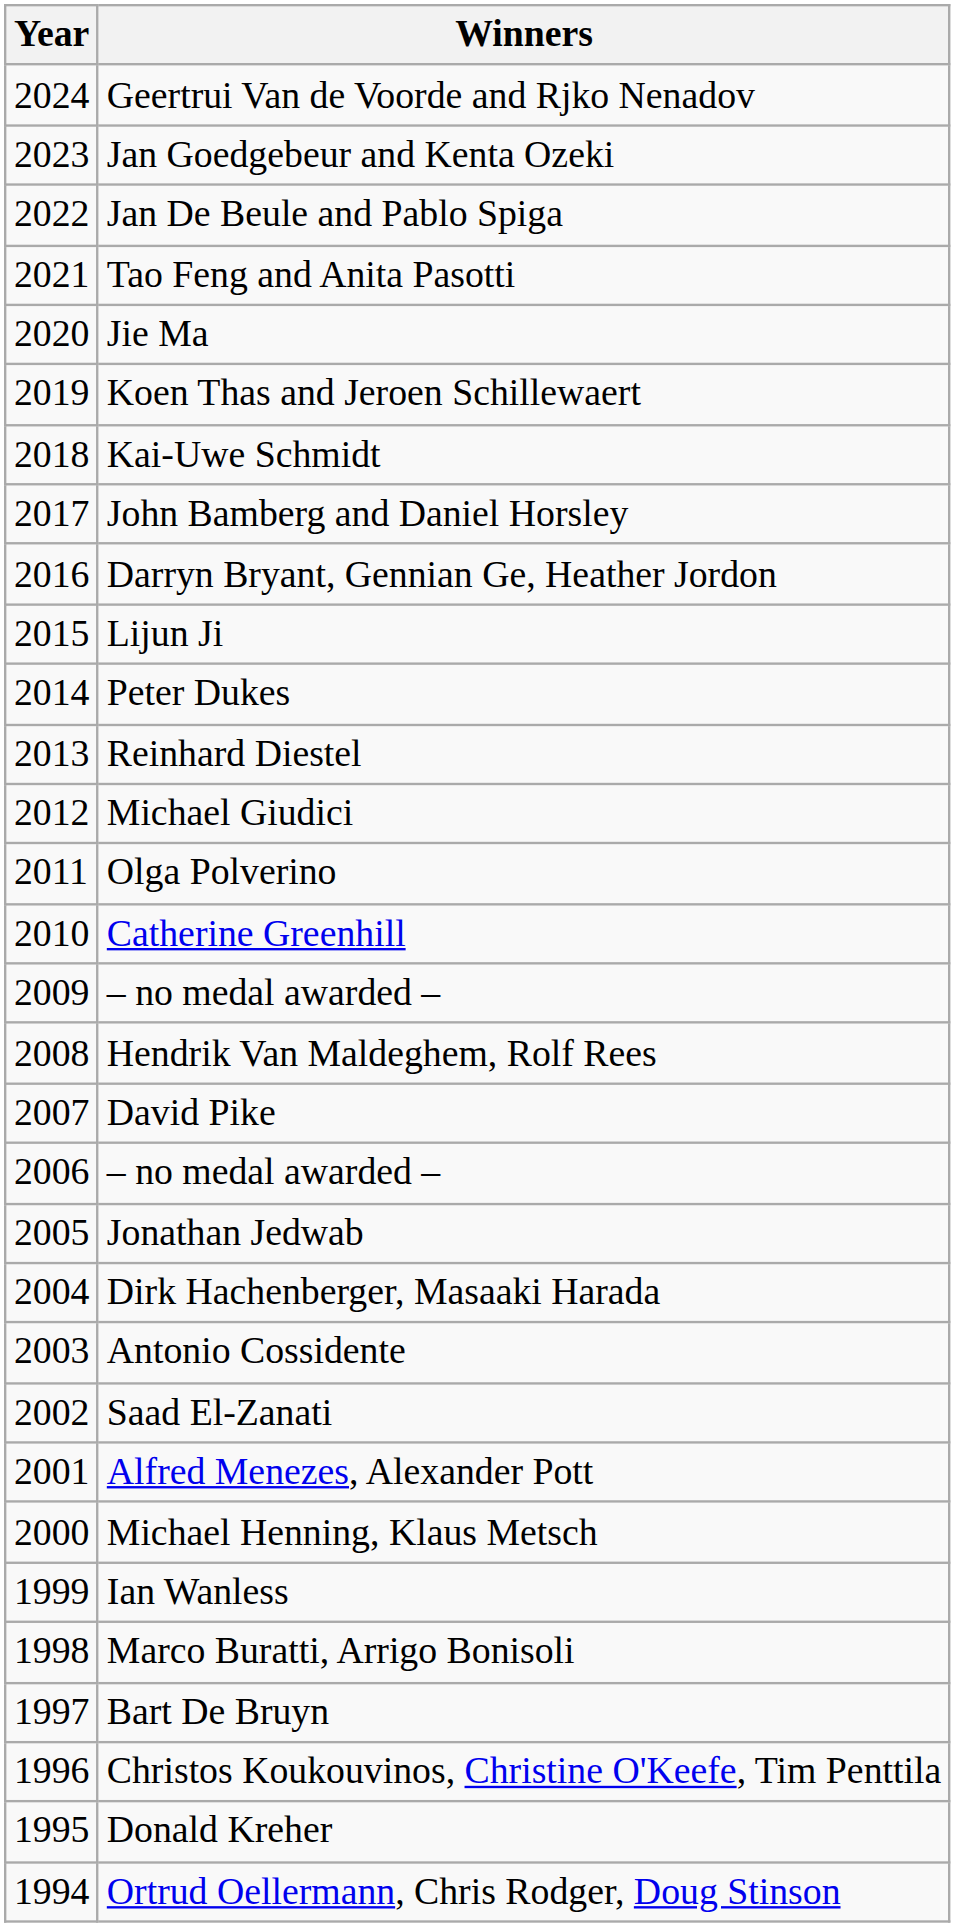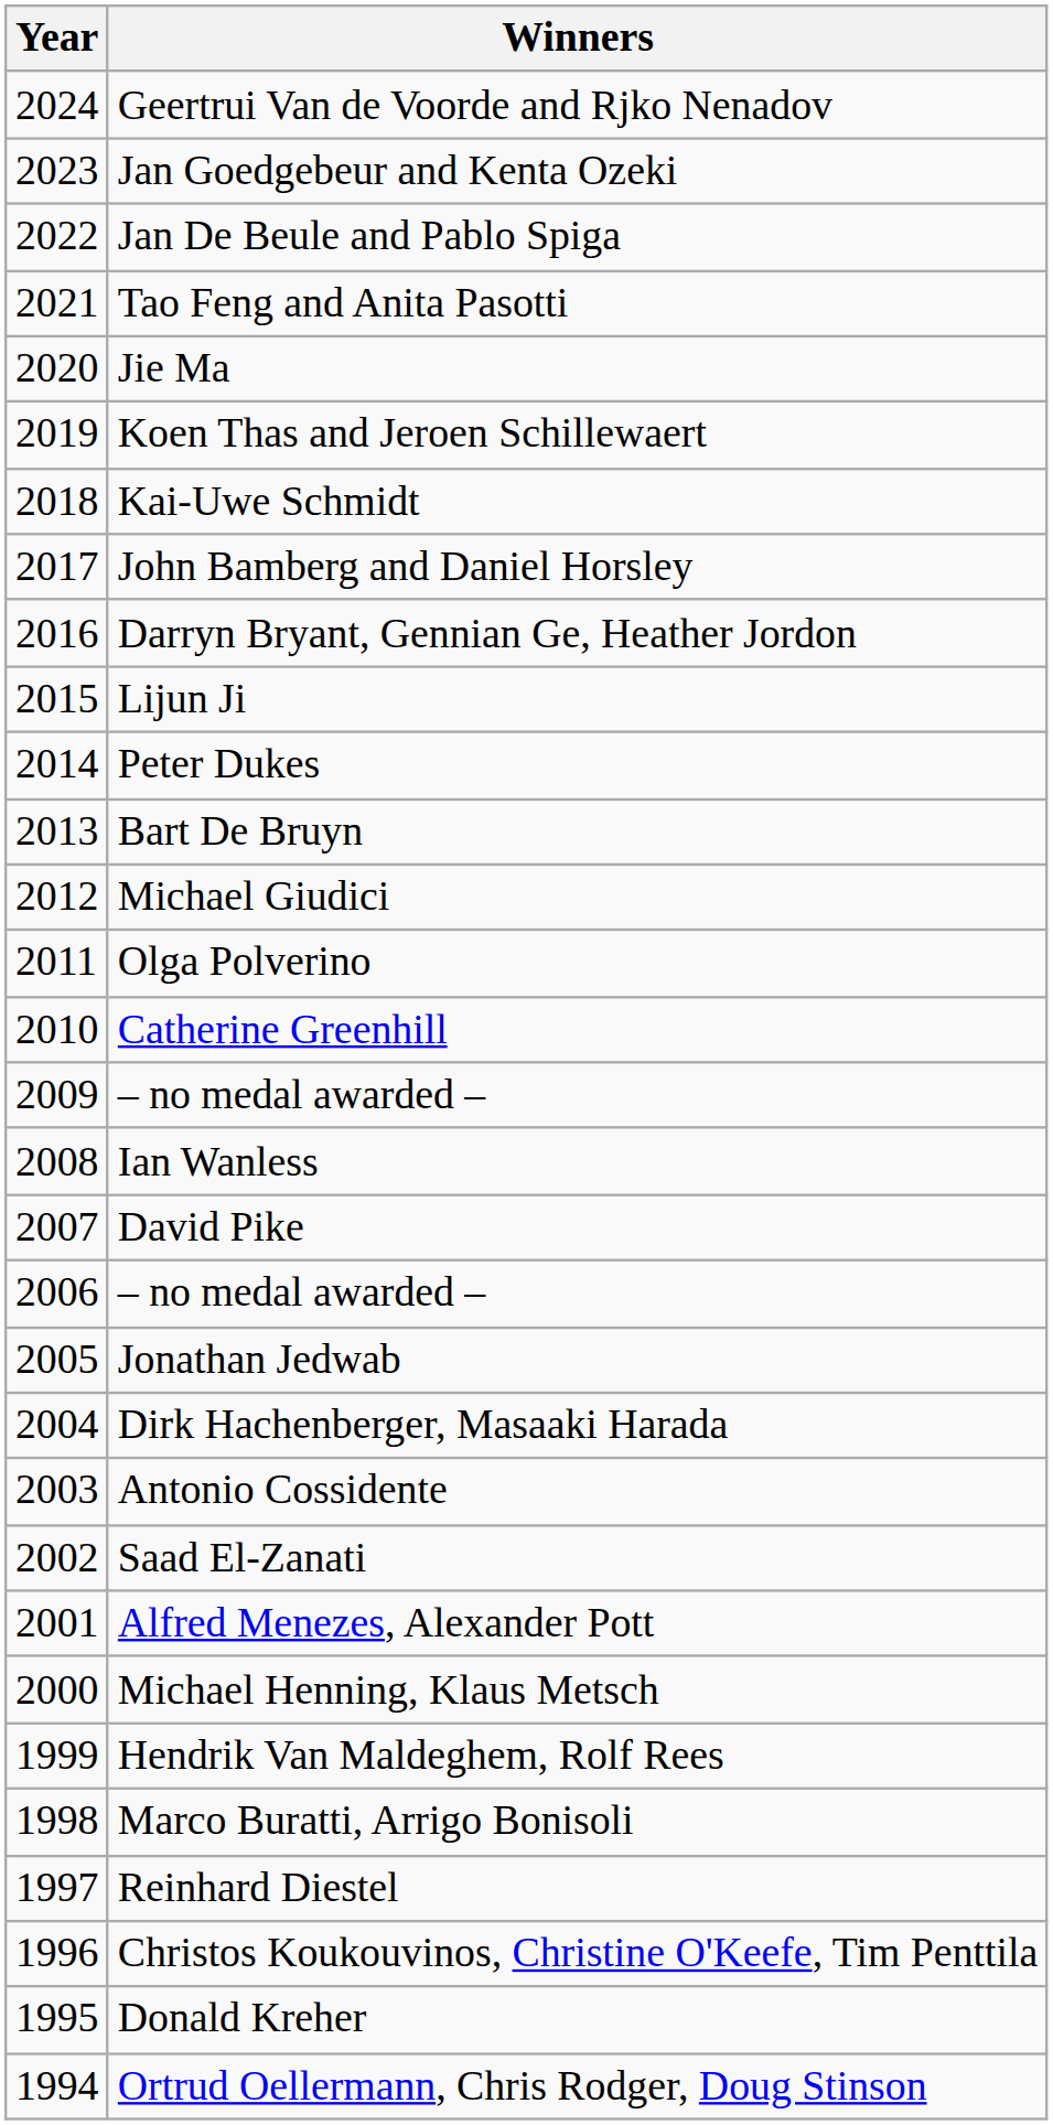row 13 | Winners: Reinhard Diestel -> Bart De Bruyn
row 18 | Winners: Hendrik Van Maldeghem, Rolf Rees -> Ian Wanless
row 27 | Winners: Ian Wanless -> Hendrik Van Maldeghem, Rolf Rees
row 29 | Winners: Bart De Bruyn -> Reinhard Diestel
